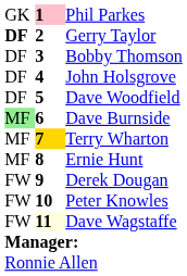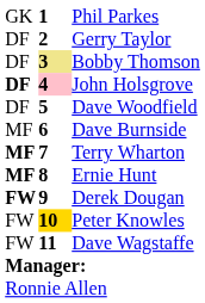Phil Parkes | column 2: pink background -> no background
Gerry Taylor | column 1: bold -> normal
Bobby Thomson | column 2: no background -> khaki background
John Holsgrove | column 1: normal -> bold
John Holsgrove | column 2: no background -> pink background
Dave Burnside | column 1: lightgreen background -> no background
Terry Wharton | column 1: normal -> bold
Terry Wharton | column 2: gold background -> no background
Ernie Hunt | column 1: normal -> bold
Derek Dougan | column 1: normal -> bold
Peter Knowles | column 2: no background -> gold background
Dave Wagstaffe | column 2: lightyellow background -> no background
